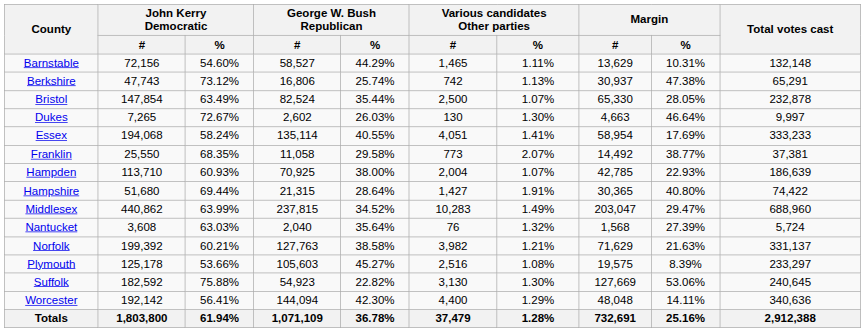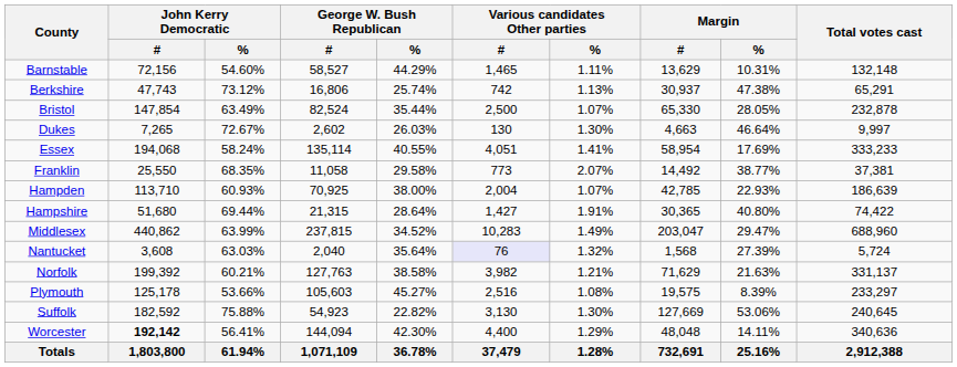Nantucket | Various candidates Other parties / #: no background -> lavender background
Worcester | John Kerry Democratic / #: normal -> bold
